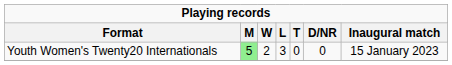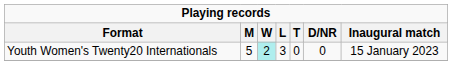Youth Women's Twenty20 Internationals | M: lightgreen background -> no background
Youth Women's Twenty20 Internationals | W: no background -> paleturquoise background
